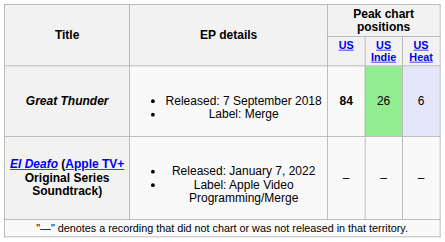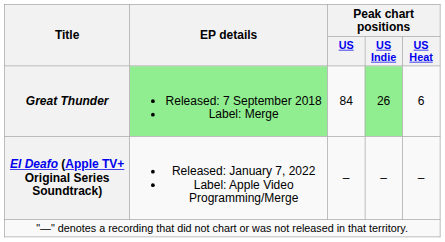Great Thunder | EP details: no background -> lightgreen background
Great Thunder | Peak chart positions / US: bold -> normal
Great Thunder | Peak chart positions / US Heat: lavender background -> no background
